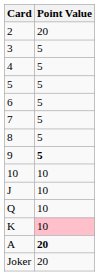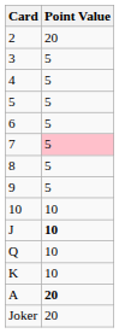7 | Point Value: no background -> pink background
9 | Point Value: bold -> normal
J | Point Value: normal -> bold
K | Point Value: pink background -> no background
